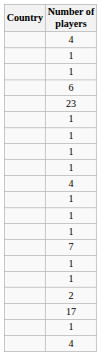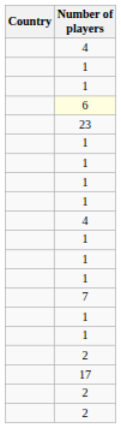row 5 | Number of players: no background -> lightyellow background
row 20 | Number of players: 1 -> 2
row 21 | Number of players: 4 -> 2
